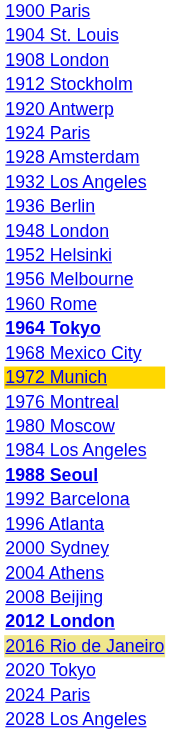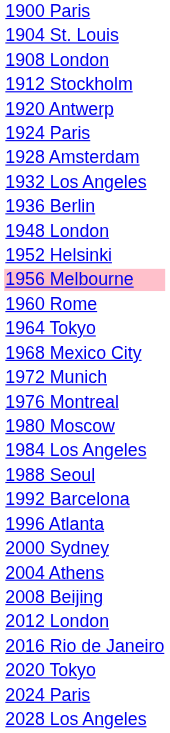1956 Melbourne | column 1: no background -> pink background
1964 Tokyo | column 1: bold -> normal
1972 Munich | column 1: gold background -> no background
1988 Seoul | column 1: bold -> normal
2012 London | column 1: bold -> normal
2016 Rio de Janeiro | column 1: khaki background -> no background
